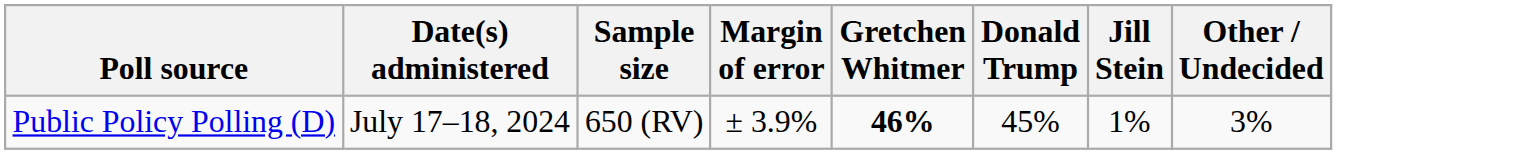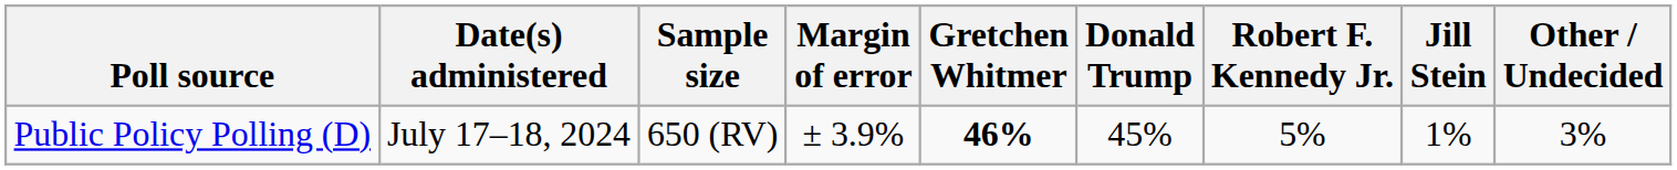+ column: Robert F. Kennedy Jr. | 5%
